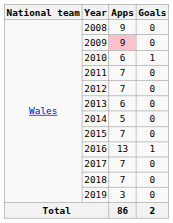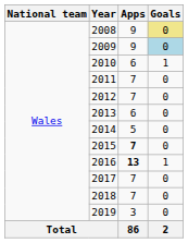2008 | Goals: no background -> khaki background
2009 | Apps: pink background -> no background
2009 | Goals: no background -> lightblue background
2015 | Apps: normal -> bold
2016 | Apps: normal -> bold
